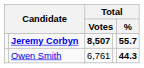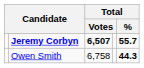Jeremy Corbyn | column 3: 8,507 -> 6,507
Owen Smith | column 3: 6,761 -> 6,758
